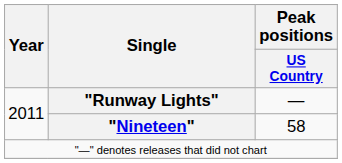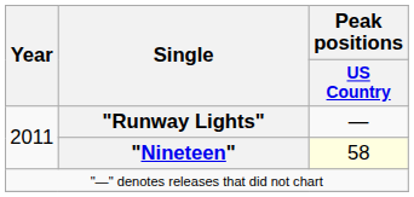"Nineteen" | Peak positions / US Country: no background -> lightyellow background
